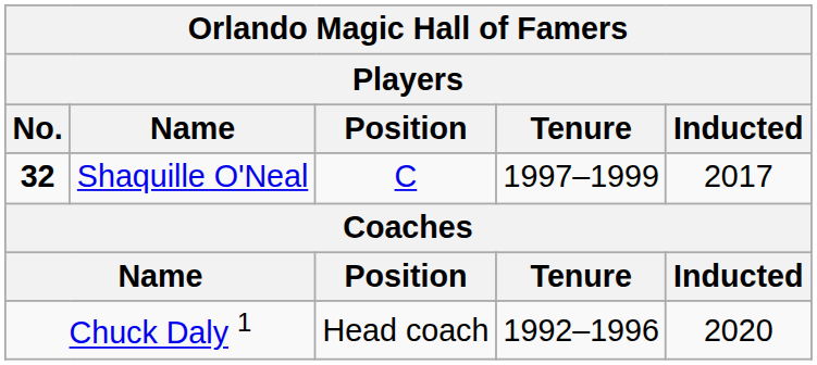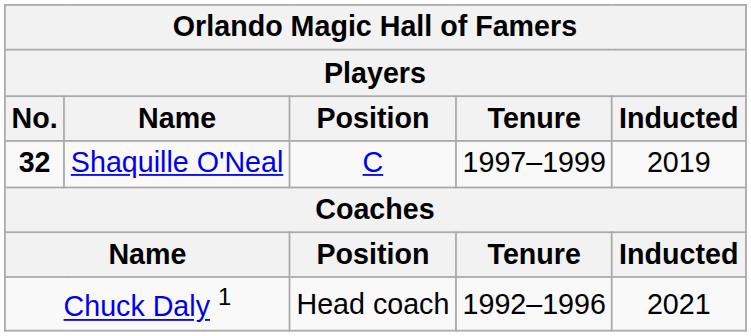32 | Inducted: 2017 -> 2019
Chuck Daly 1 | Inducted: 2020 -> 2021
